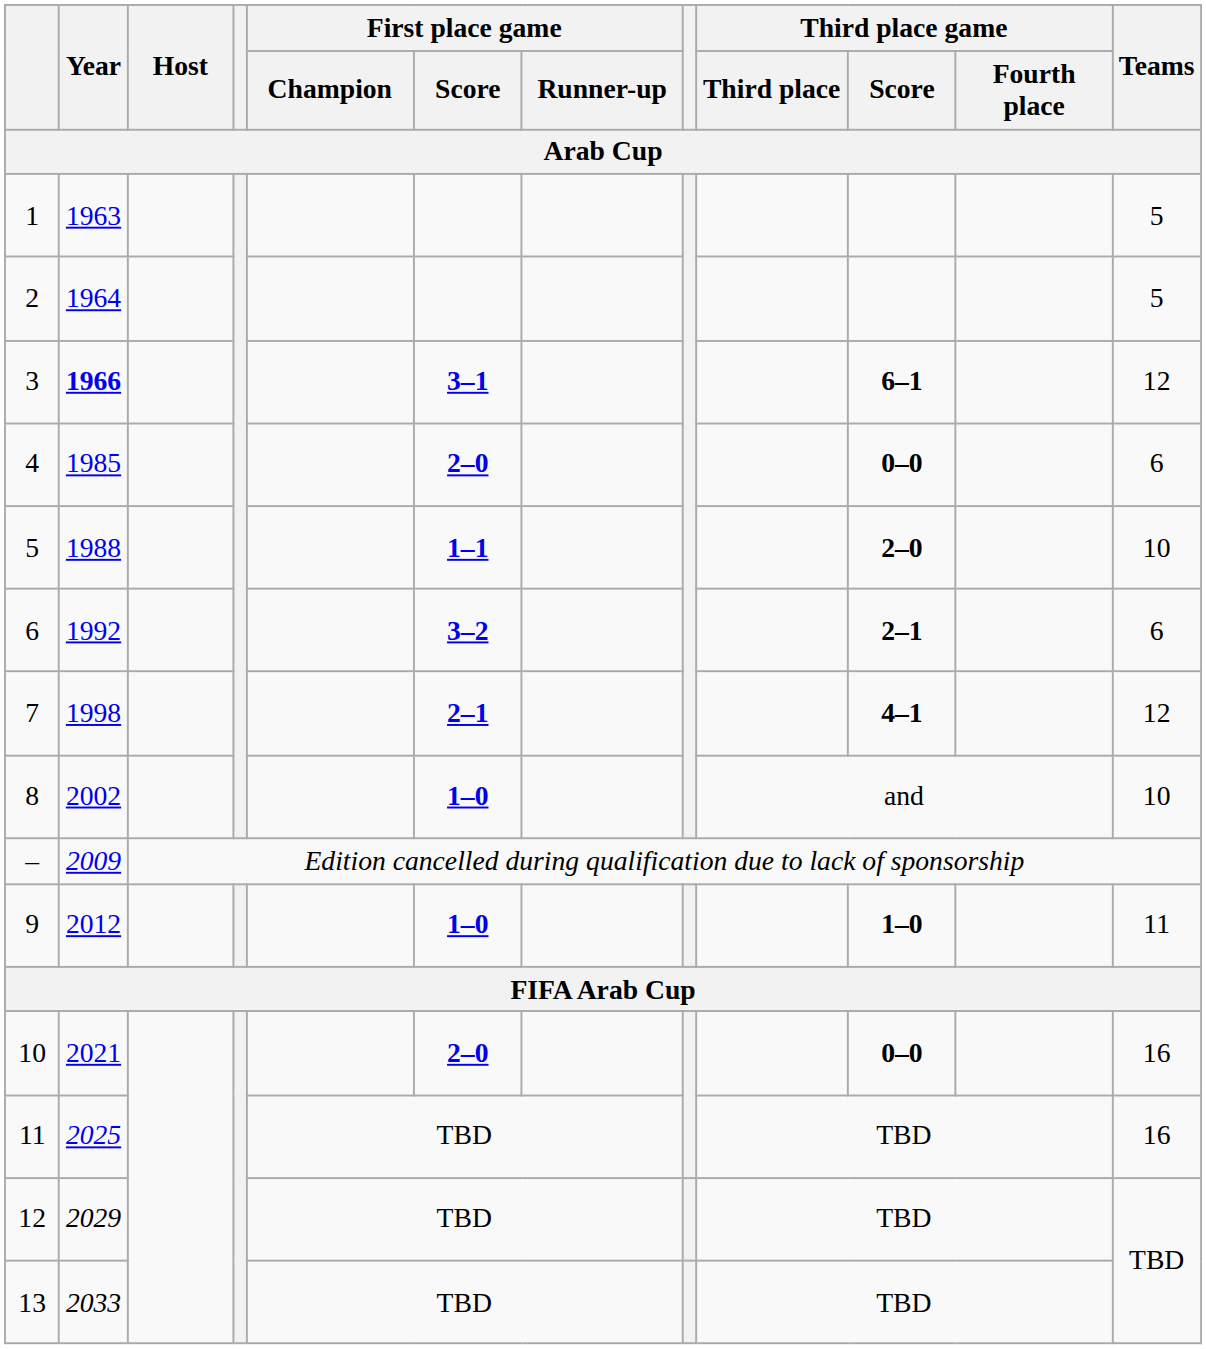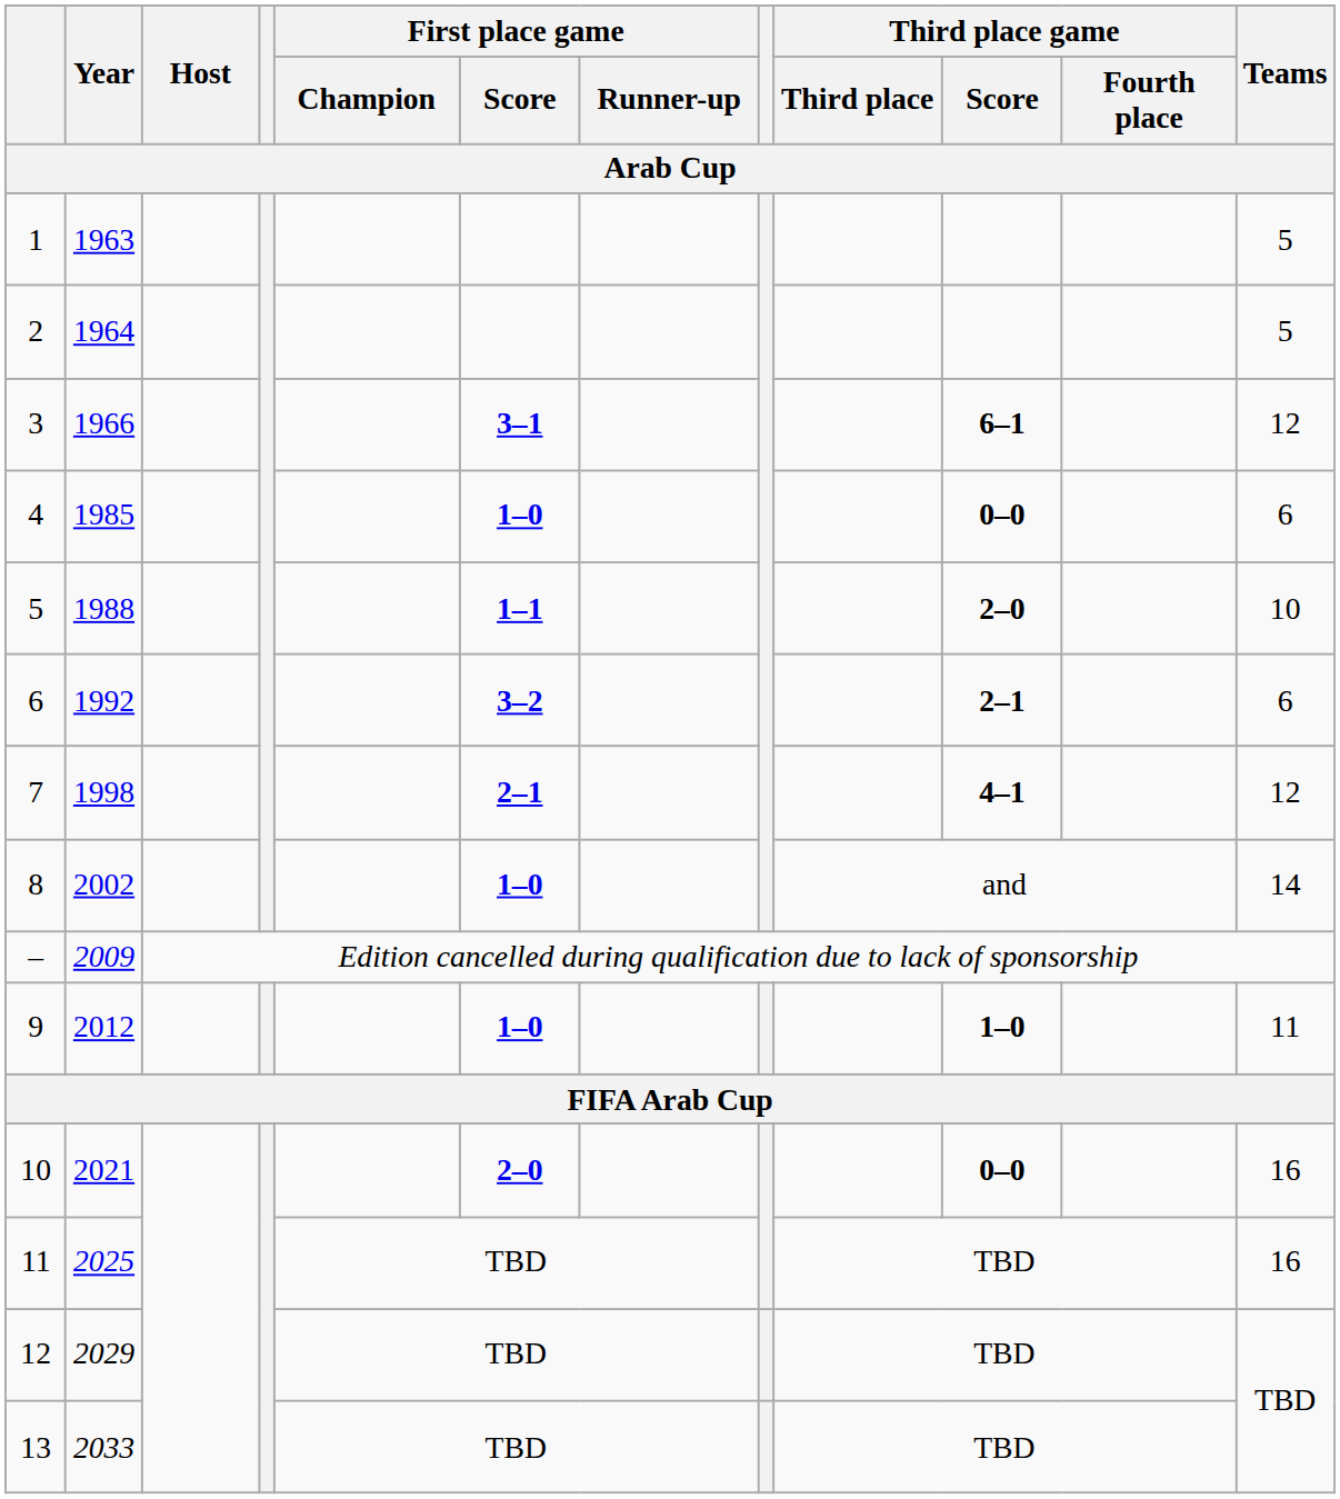3 | Year: bold -> normal
4 | First place game / Score: 2–0 -> 1–0
8 | Teams: 10 -> 14
